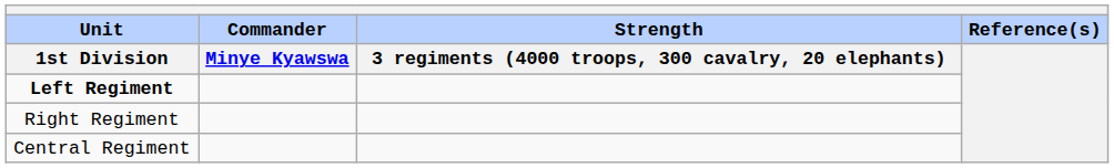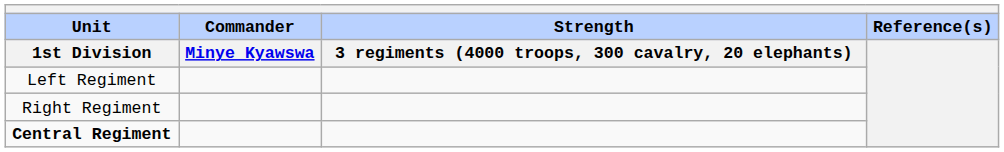Left Regiment | Unit / 1st Division: bold -> normal
Central Regiment | Unit / 1st Division: normal -> bold
